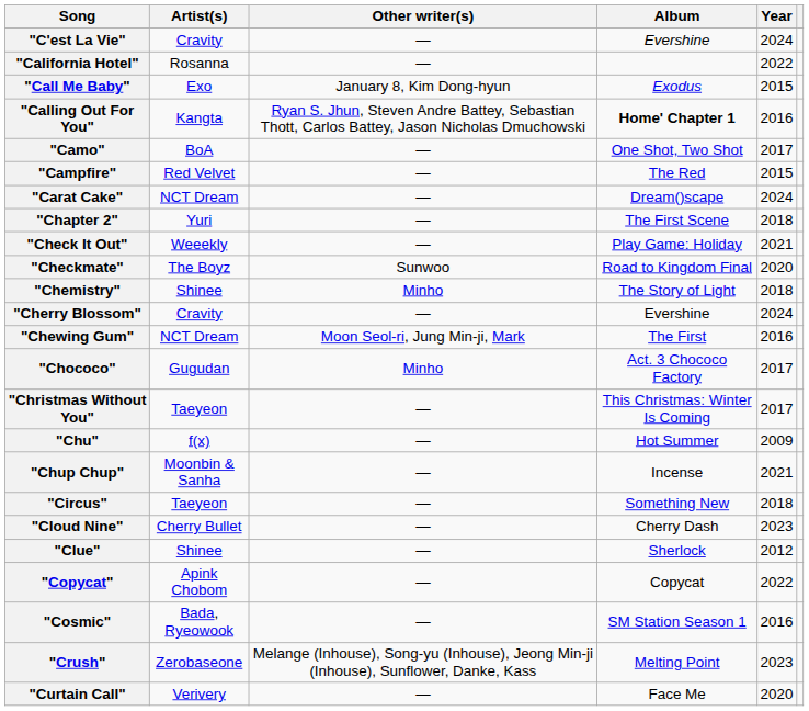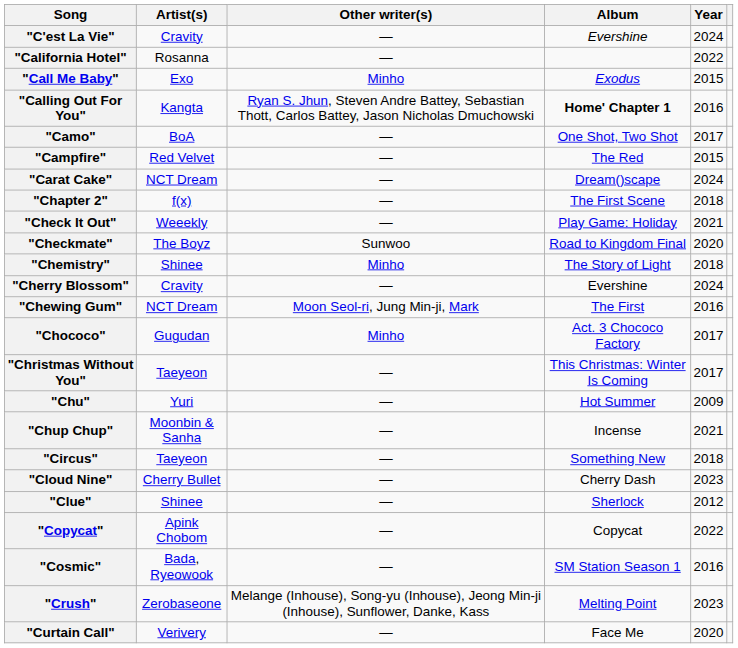"Call Me Baby" | Other writer(s): January 8, Kim Dong-hyun -> Minho
"Chapter 2" | Artist(s): Yuri -> f(x)
"Chu" | Artist(s): f(x) -> Yuri
